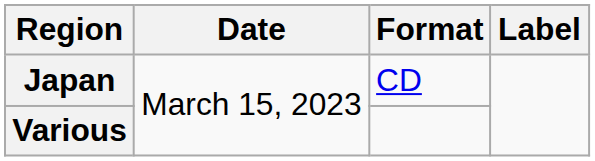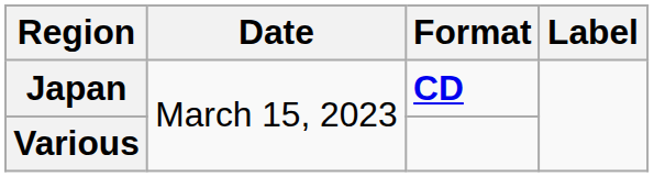Japan | Format: normal -> bold
